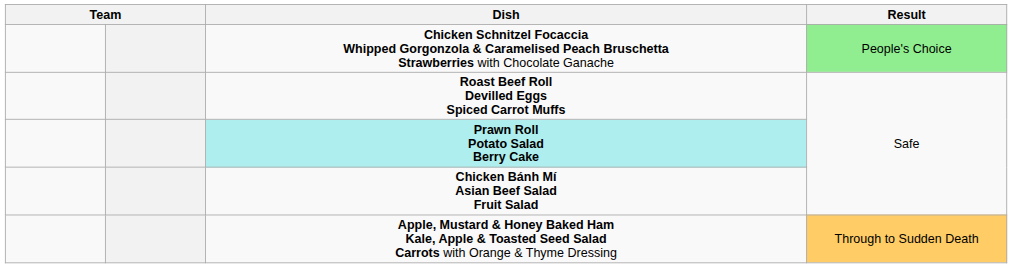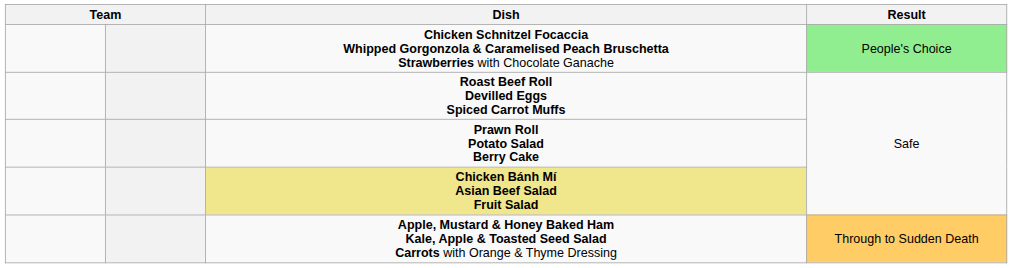Prawn Roll Potato Salad Berry Cake | Dish: paleturquoise background -> no background
Chicken Bánh Mí Asian Beef Salad Fruit Salad | Dish: no background -> khaki background
